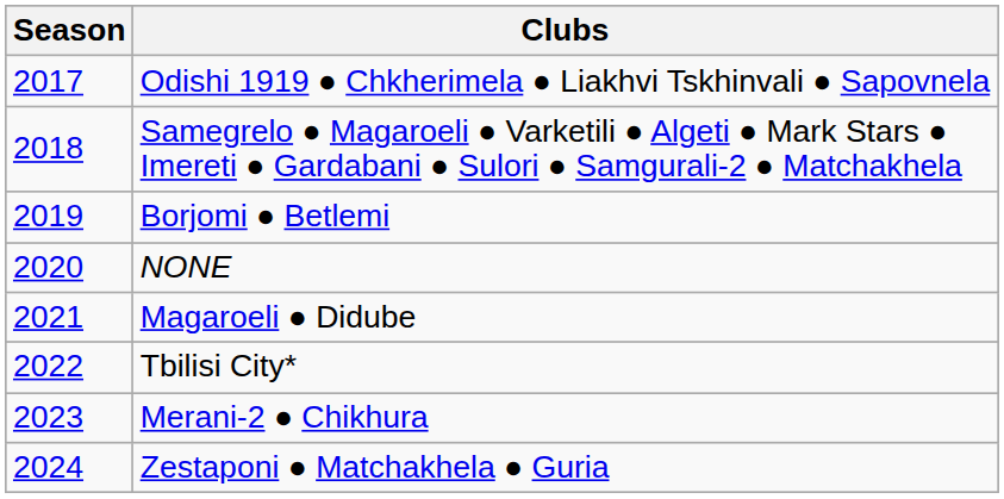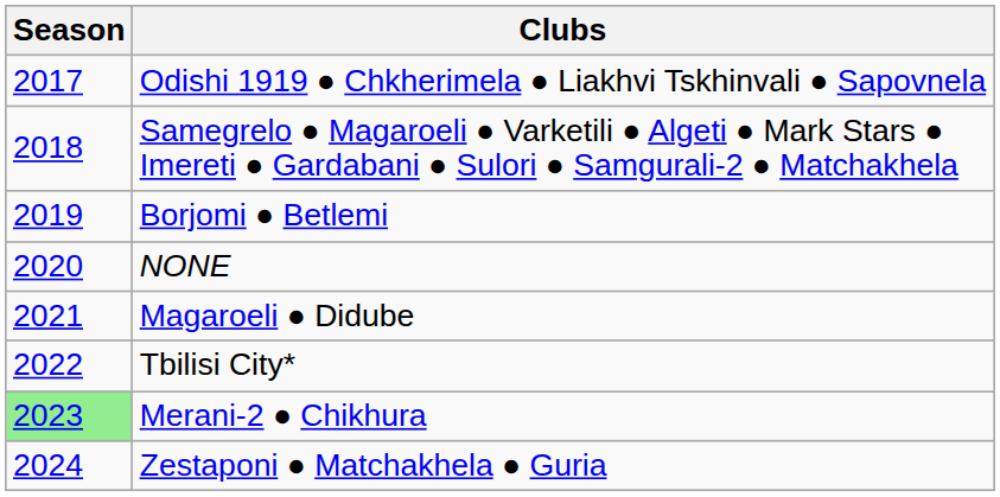Merani-2 ● Chikhura | Season: no background -> lightgreen background
